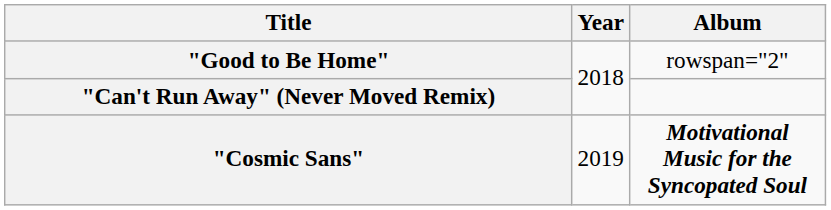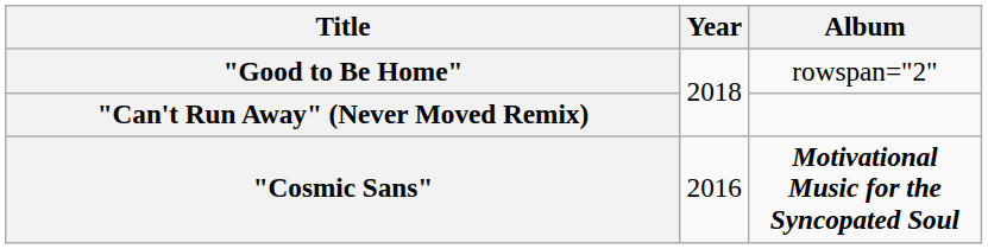"Cosmic Sans" | Year: 2019 -> 2016
